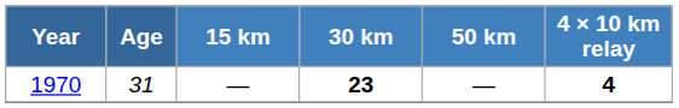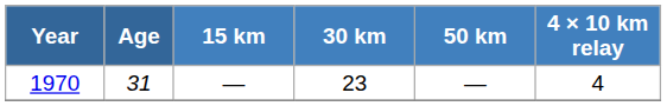1970 | 30 km: bold -> normal
1970 | 4 × 10 km relay: bold -> normal
